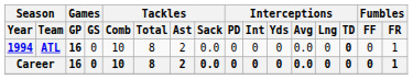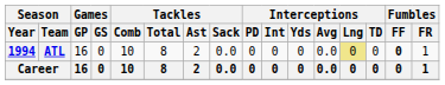ATL | Games / GP: bold -> normal
ATL | Interceptions / Lng: no background -> khaki background
ATL | Interceptions / TD: bold -> normal
ATL | Fumbles / FF: normal -> bold
